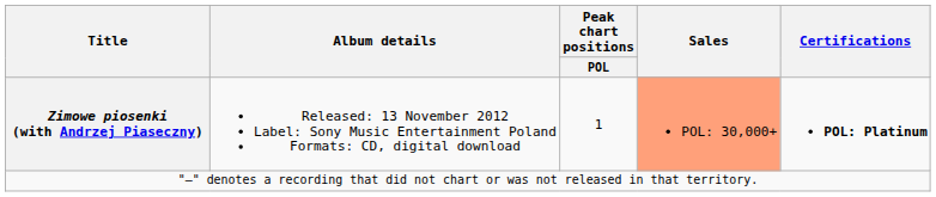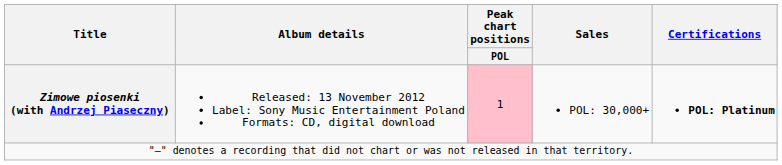Zimowe piosenki (with Andrzej Piaseczny) | Peak chart positions / POL: no background -> pink background
Zimowe piosenki (with Andrzej Piaseczny) | Sales: lightsalmon background -> no background
